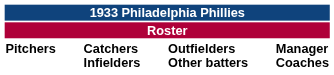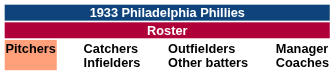Pitchers | column 1: no background -> lightsalmon background
